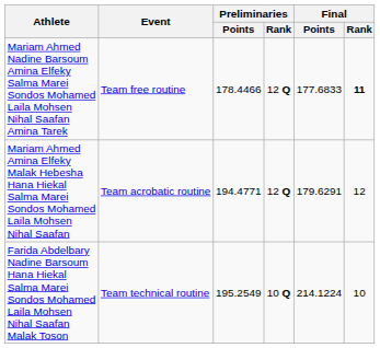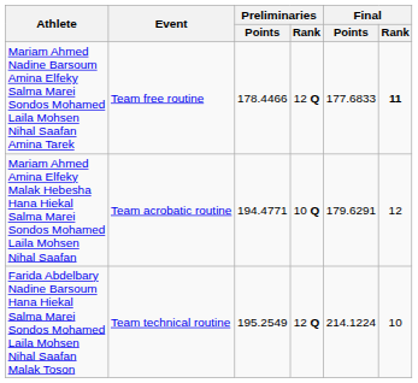row 4 | Preliminaries / Rank: 12 Q -> 10 Q
row 5 | Preliminaries / Rank: 10 Q -> 12 Q
